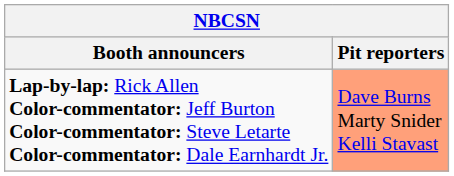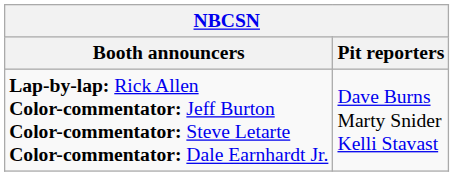row 3 | Pit reporters: lightsalmon background -> no background
